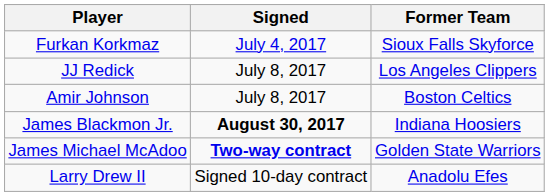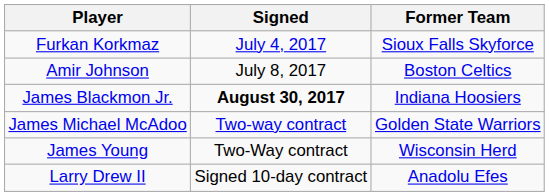- row: JJ Redick | July 8, 2017 | Los Angeles Clippers
James Michael McAdoo | Signed: bold -> normal
+ row: James Young | Two-Way contract | Wisconsin Herd
